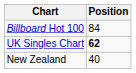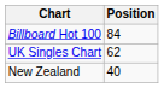UK Singles Chart | Position: bold -> normal
